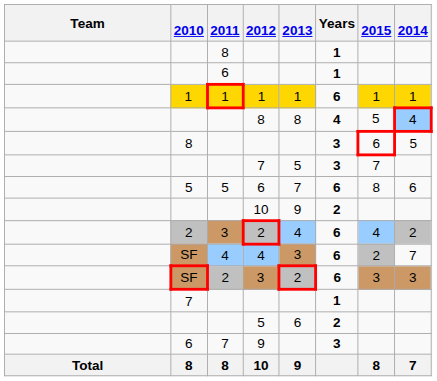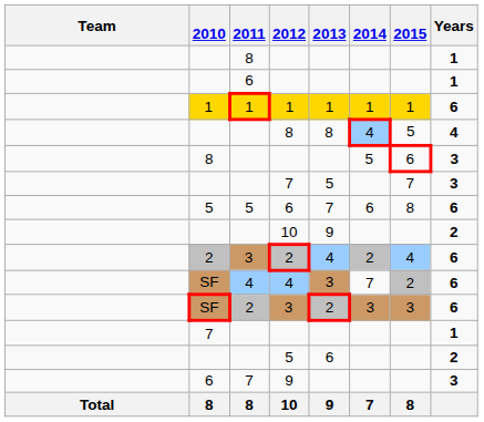columns swapped: 2014 <-> Years
